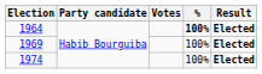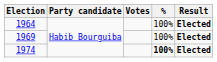1964 | %: bold -> normal
1974 | %: normal -> bold
